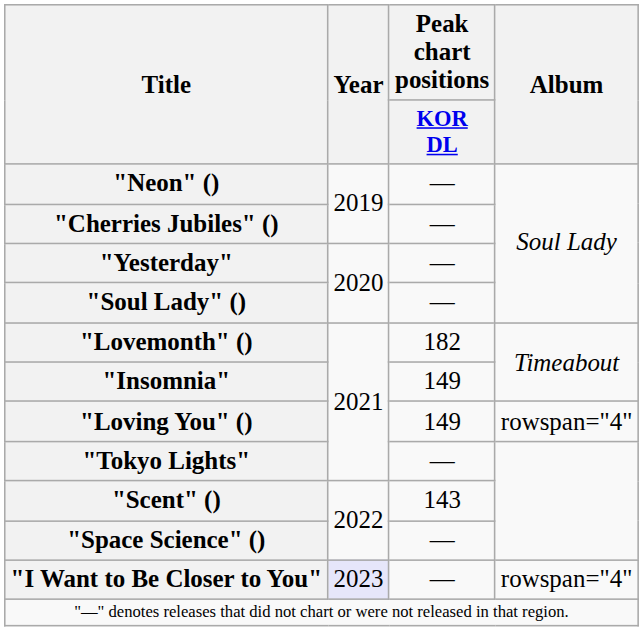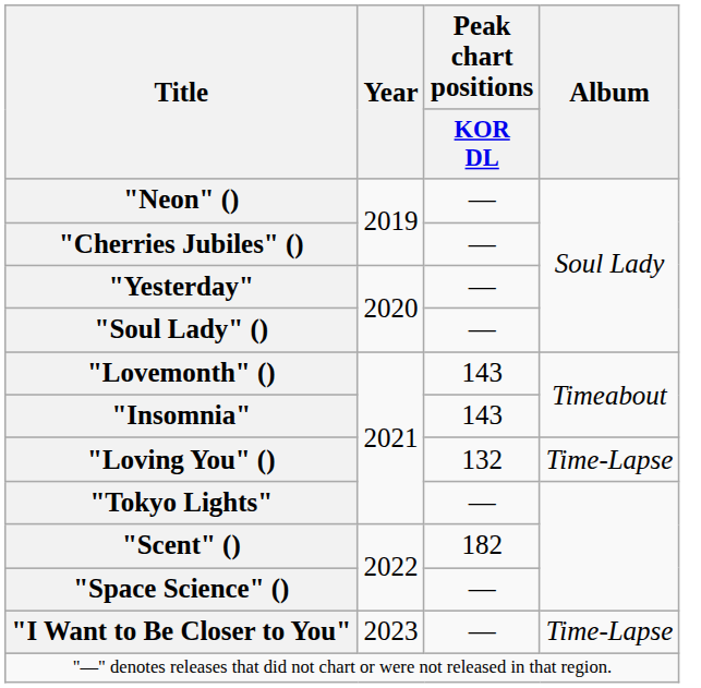"Lovemonth" () | Peak chart positions / KOR DL: 182 -> 143
"Insomnia" | Peak chart positions / KOR DL: 149 -> 143
"Loving You" () | Peak chart positions / KOR DL: 149 -> 132
"Loving You" () | Album: rowspan="4" -> Time-Lapse
"Scent" () | Peak chart positions / KOR DL: 143 -> 182
"I Want to Be Closer to You" | Year: lavender background -> no background
"I Want to Be Closer to You" | Album: rowspan="4" -> Time-Lapse
